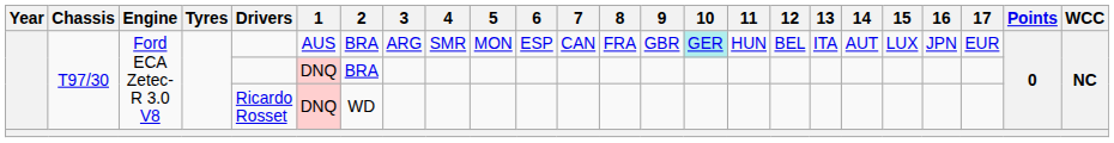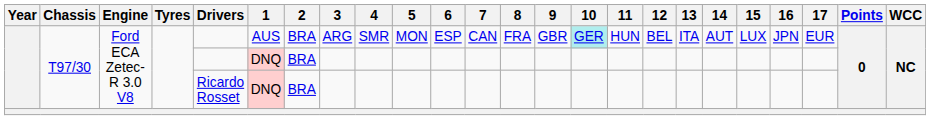row 4 | 2: WD -> BRA
